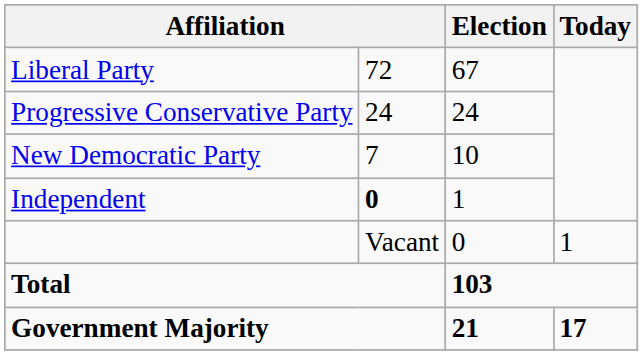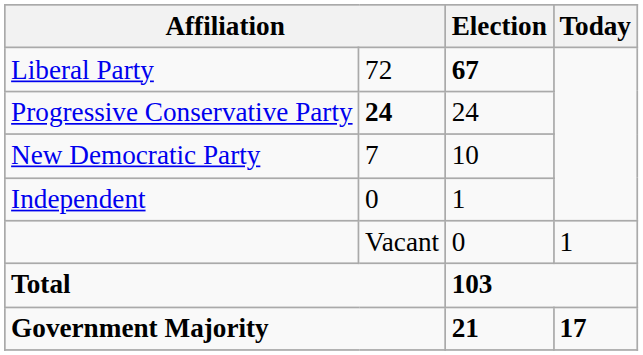Liberal Party | Election: normal -> bold
Progressive Conservative Party | column 2: normal -> bold
Independent | column 2: bold -> normal
